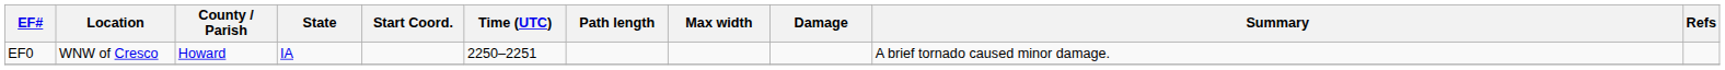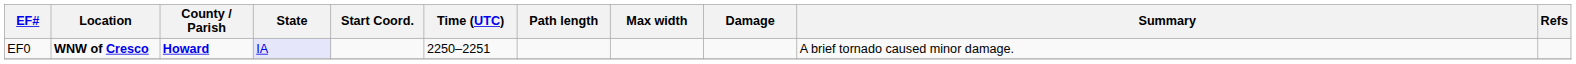EF0 | Location: normal -> bold
EF0 | County / Parish: normal -> bold
EF0 | State: no background -> lavender background
